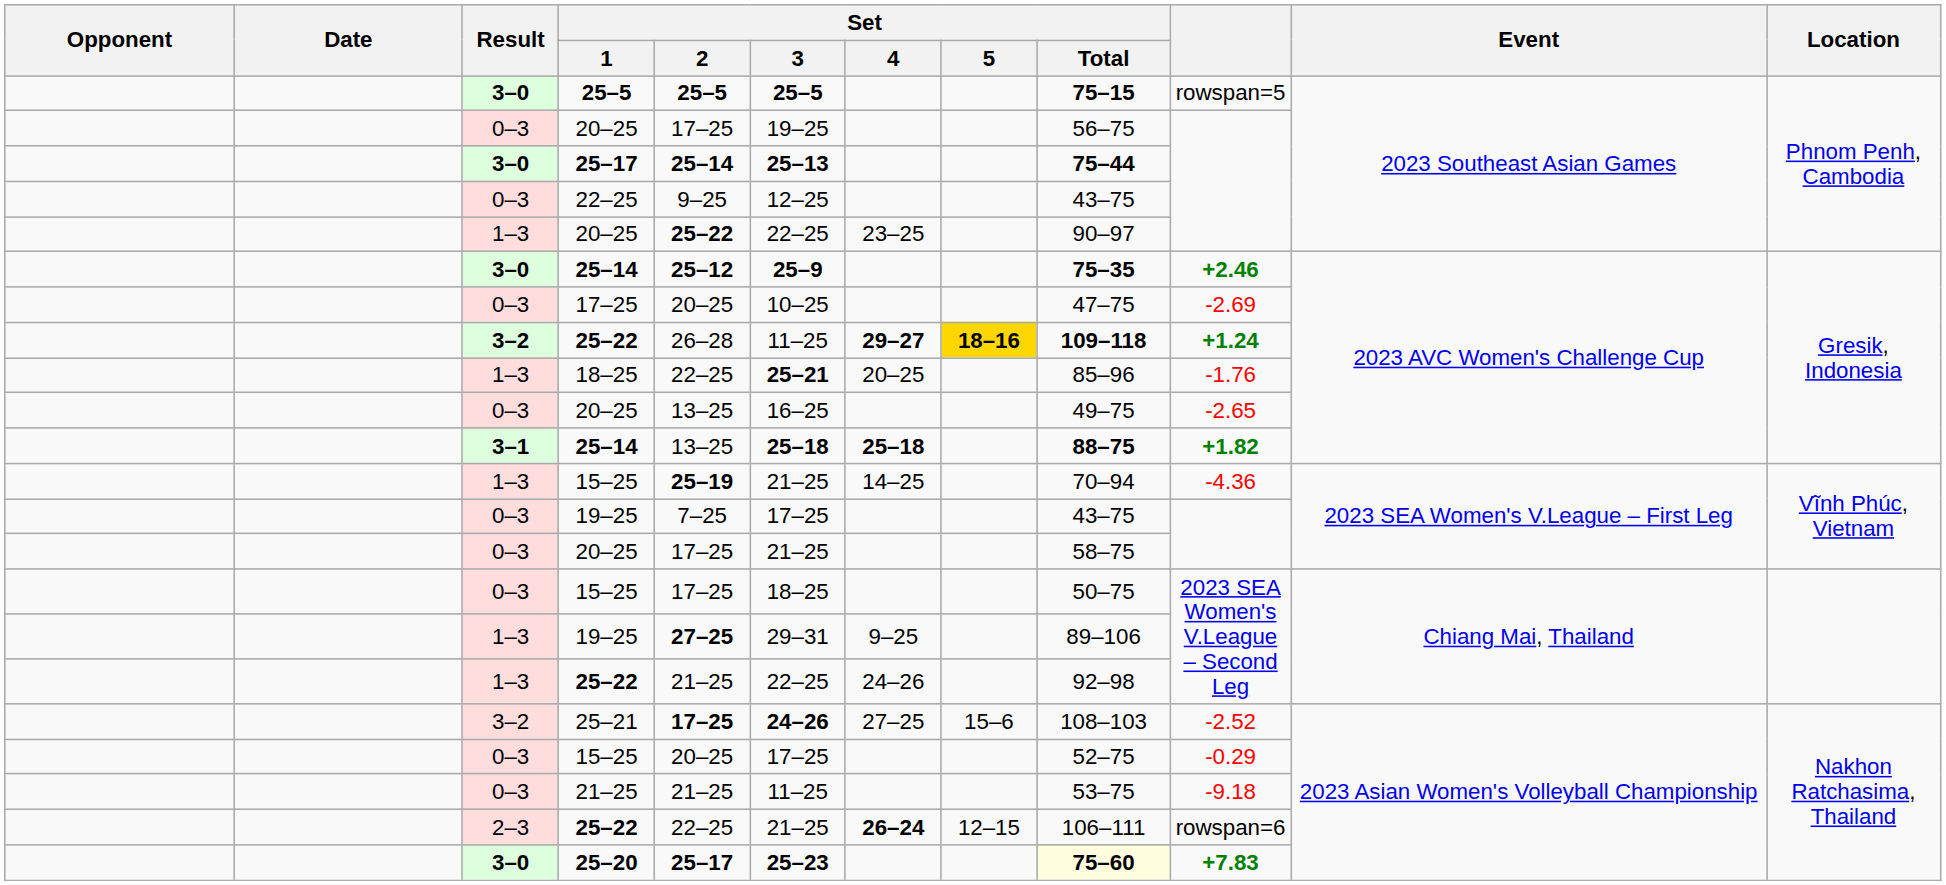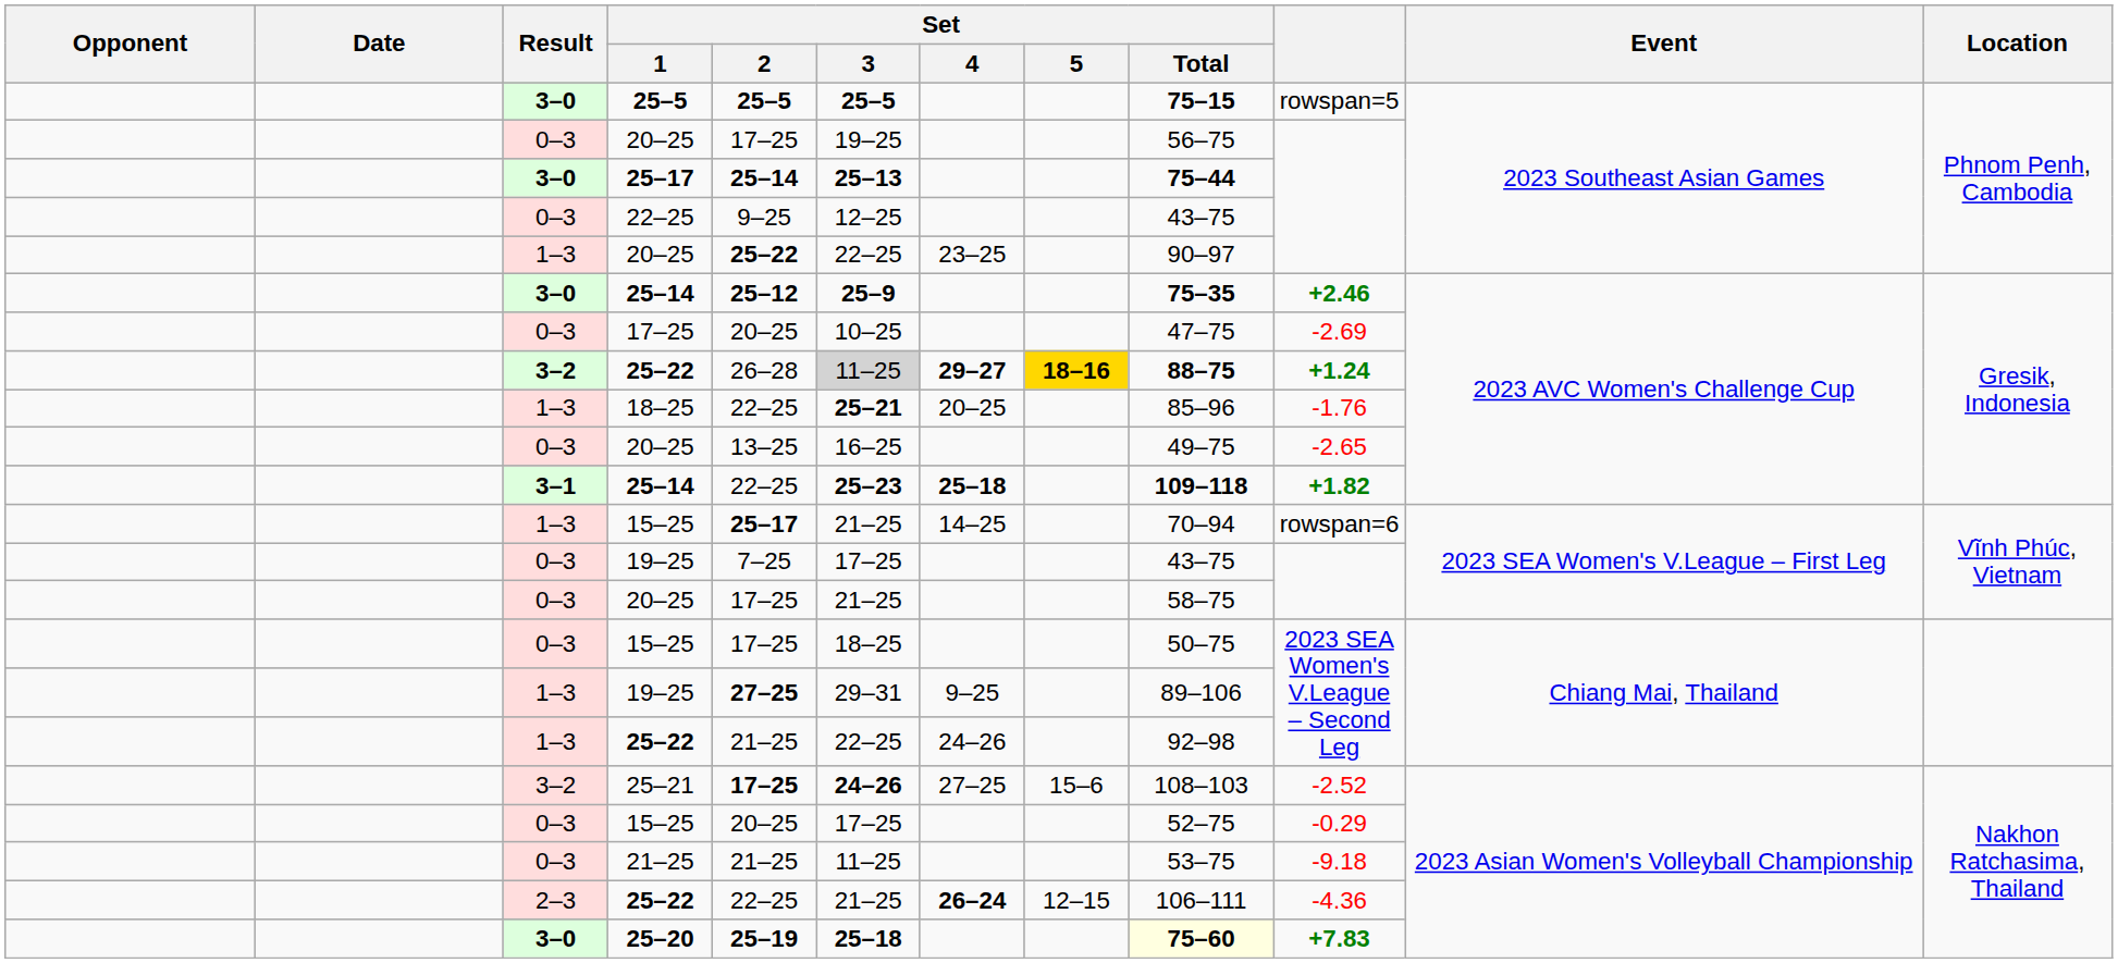3–2 / 25–22 | Set / 3: no background -> lightgrey background
3–2 / 25–22 | Set / Total: 109–118 -> 88–75
3–1 / 25–14 | Set / 2: 13–25 -> 22–25
3–1 / 25–14 | Set / 3: 25–18 -> 25–23
3–1 / 25–14 | Set / Total: 88–75 -> 109–118
1–3 / 15–25 | Set / 2: 25–19 -> 25–17
1–3 / 15–25 | column 10: -4.36 -> rowspan=6
2–3 / 25–22 | column 10: rowspan=6 -> -4.36
25–20 | Set / 2: 25–17 -> 25–19
25–20 | Set / 3: 25–23 -> 25–18
